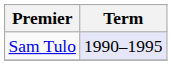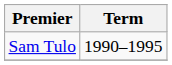Sam Tulo | Term: lavender background -> no background
